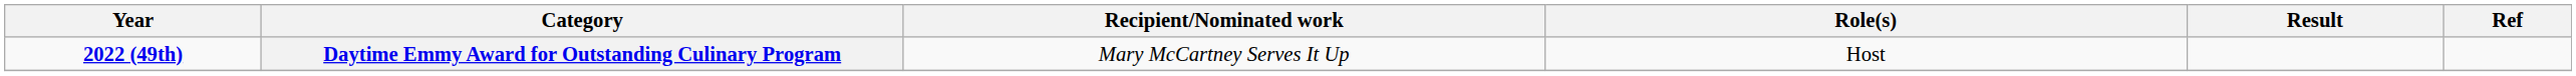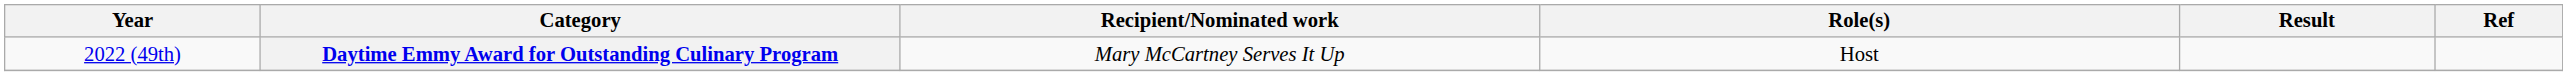Daytime Emmy Award for Outstanding Culinary Program | Year: bold -> normal
